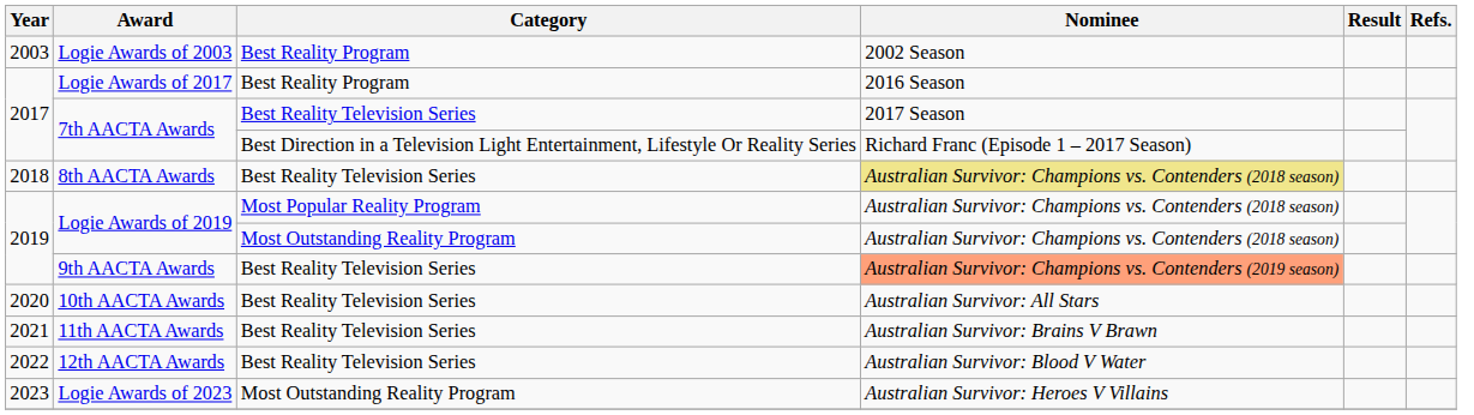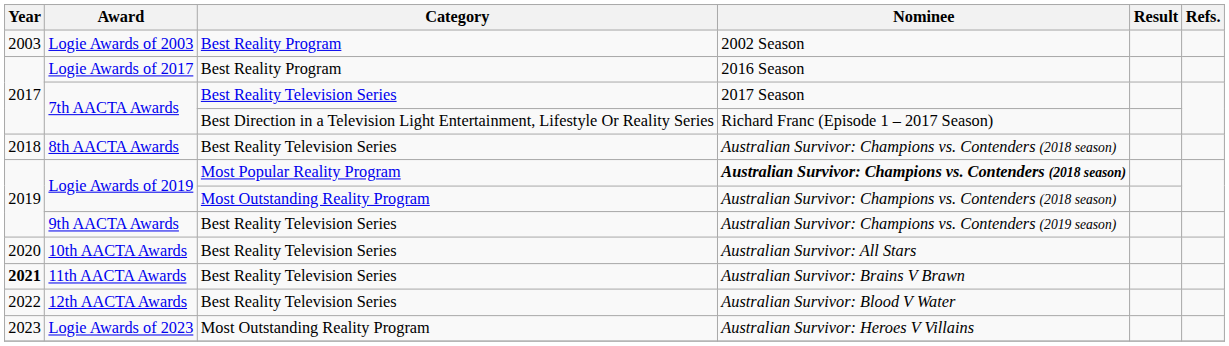8th AACTA Awards | Nominee: khaki background -> no background
Logie Awards of 2019 / Most Popular Reality Program | Nominee: normal -> bold
9th AACTA Awards | Nominee: lightsalmon background -> no background
11th AACTA Awards | Year: normal -> bold
